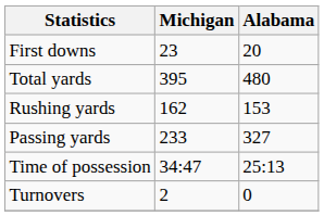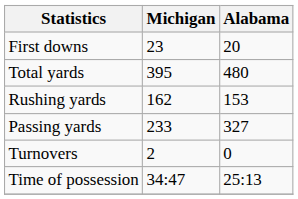rows swapped: Turnovers <-> Time of possession
